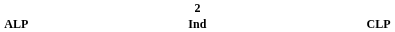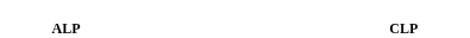- column: 2 | Ind
